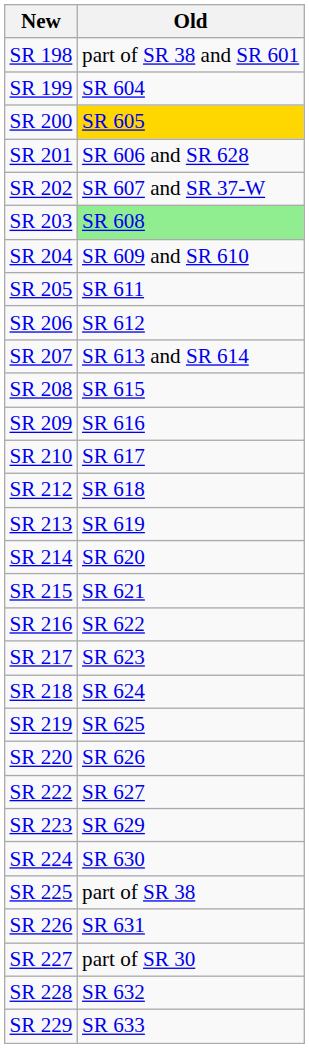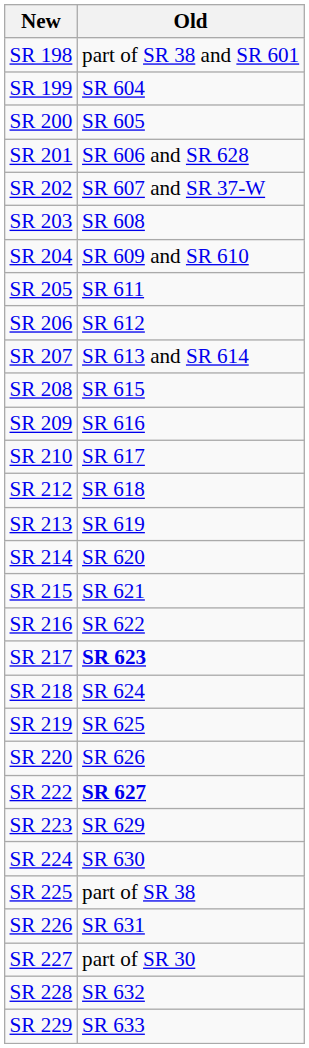SR 200 | Old: gold background -> no background
SR 203 | Old: lightgreen background -> no background
SR 217 | Old: normal -> bold
SR 222 | Old: normal -> bold
